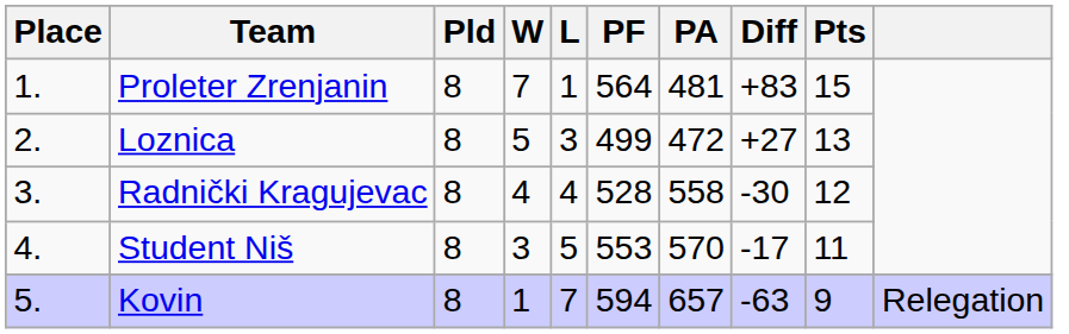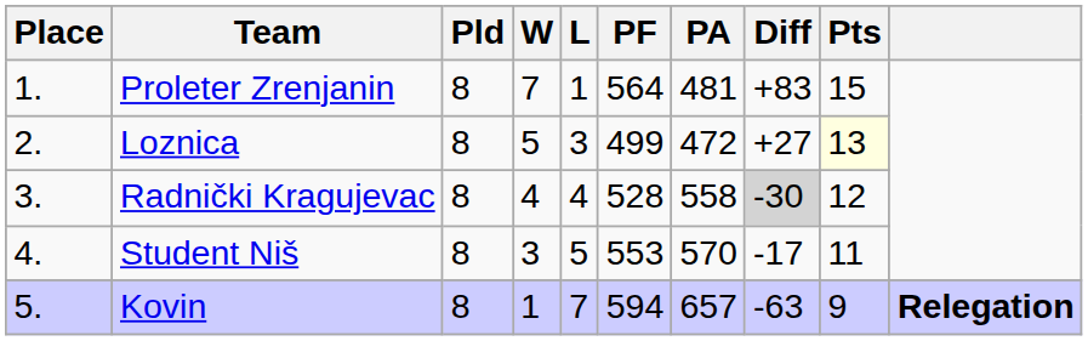Loznica | Pts: no background -> lightyellow background
Radnički Kragujevac | Diff: no background -> lightgrey background
Kovin | column 10: normal -> bold
